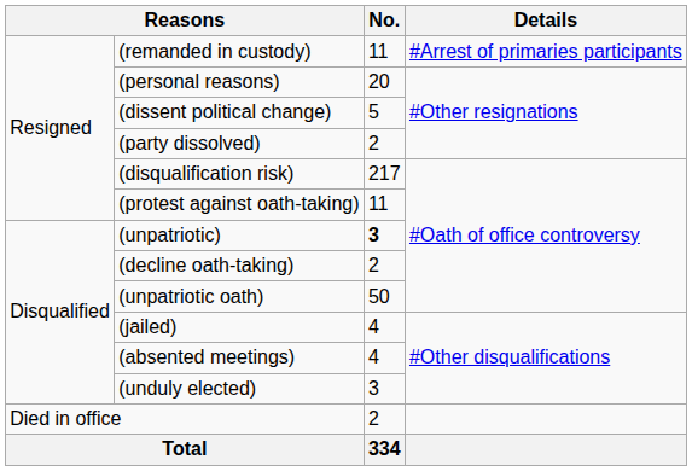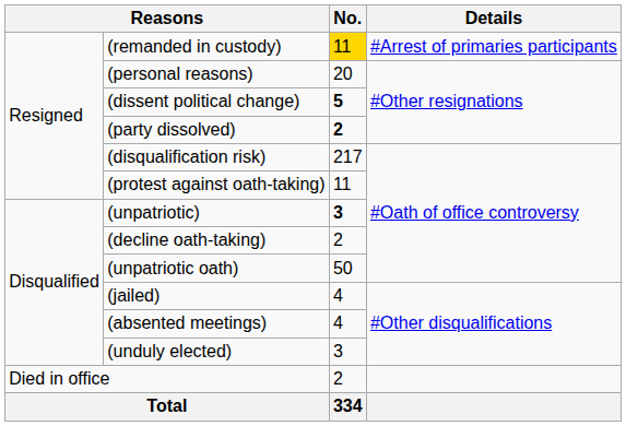(remanded in custody) | No.: no background -> gold background
(dissent political change) | No.: normal -> bold
(party dissolved) | No.: normal -> bold
